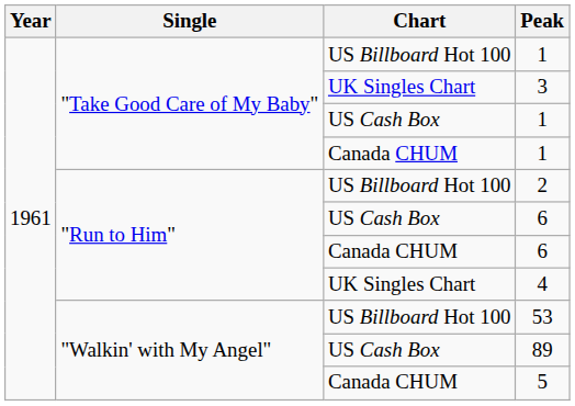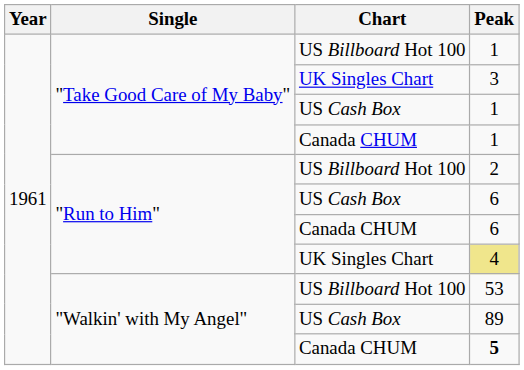4 | Peak: no background -> khaki background
5 | Peak: normal -> bold
